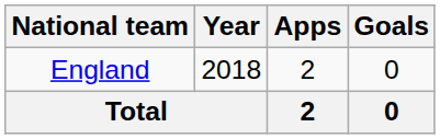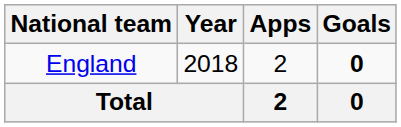England | Goals: normal -> bold
